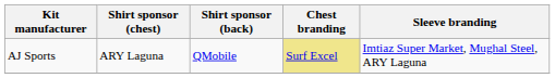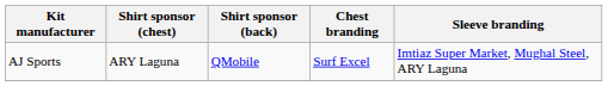AJ Sports | Chest branding: khaki background -> no background
